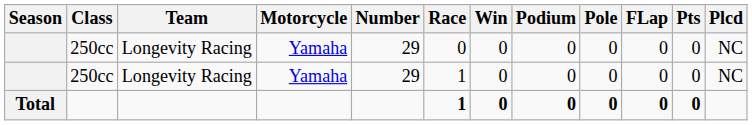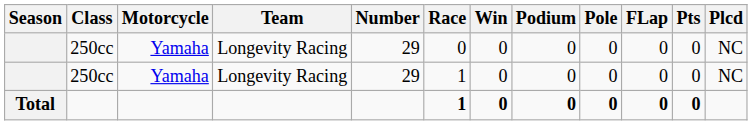columns swapped: Motorcycle <-> Team
